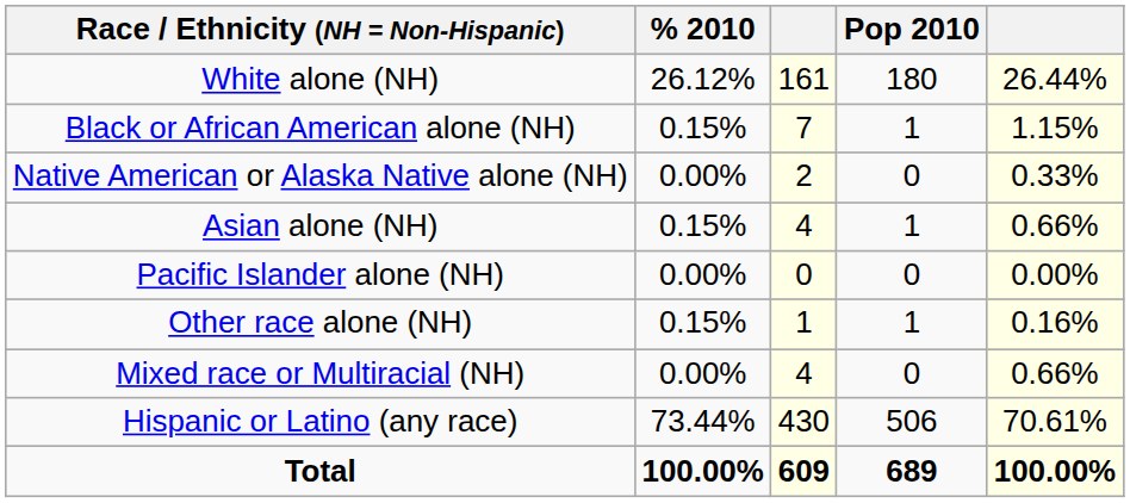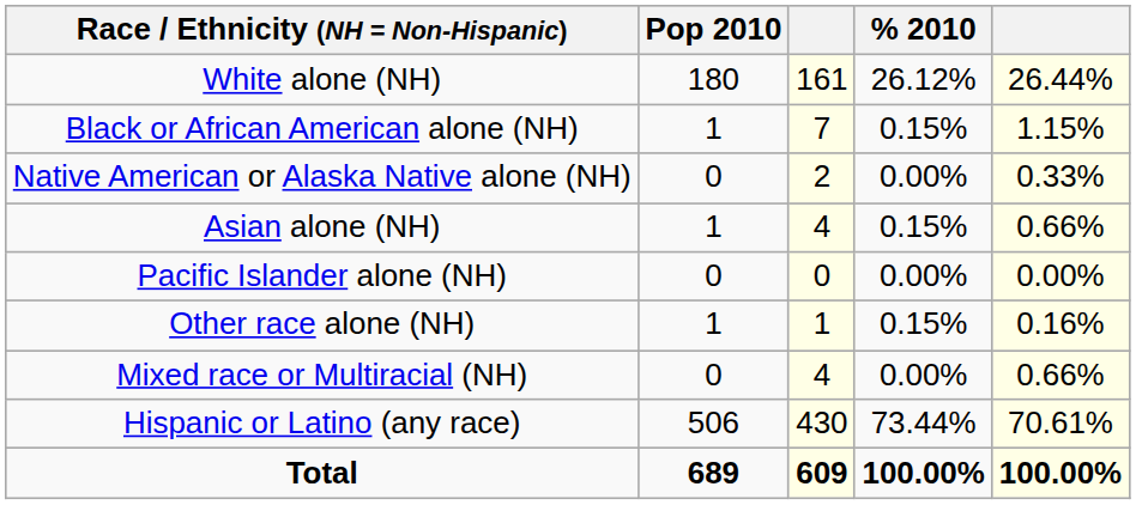columns swapped: Pop 2010 <-> % 2010
